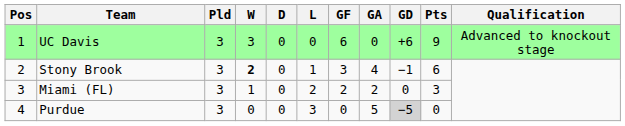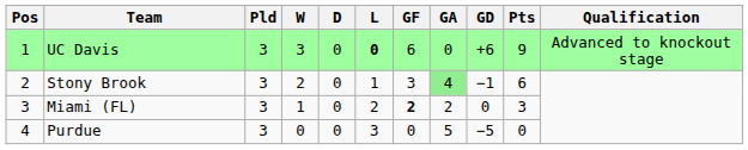UC Davis | L: normal -> bold
Stony Brook | W: bold -> normal
Stony Brook | GA: no background -> lightgreen background
Miami (FL) | GF: normal -> bold
Purdue | GD: lightgrey background -> no background
